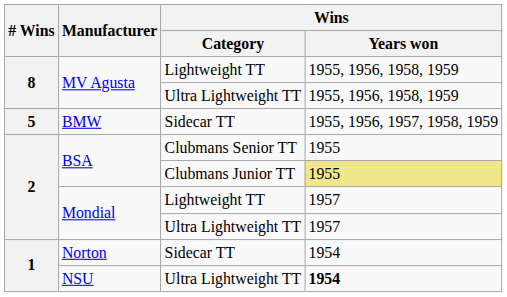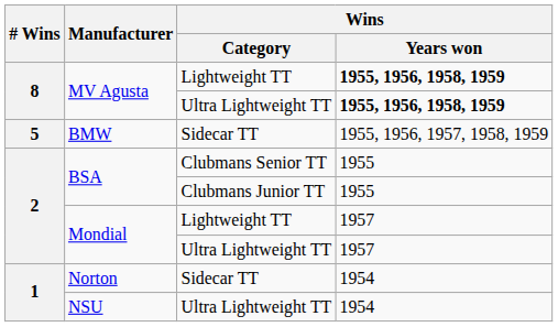MV Agusta / Lightweight TT | Wins / Years won: normal -> bold
MV Agusta / Ultra Lightweight TT | Wins / Years won: normal -> bold
BSA / Clubmans Junior TT | Wins / Years won: khaki background -> no background
NSU | Wins / Years won: bold -> normal
